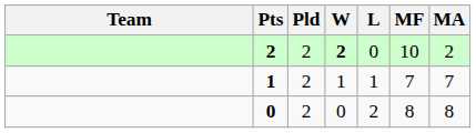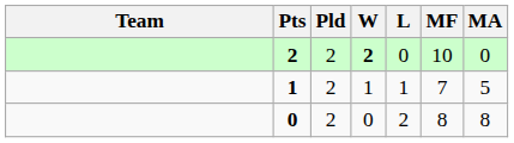row 2 | MA: 2 -> 0
row 3 | MA: 7 -> 5
